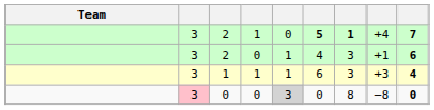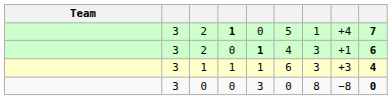row 2 | column 4: normal -> bold
row 2 | column 6: bold -> normal
row 2 | column 7: bold -> normal
row 3 | column 5: normal -> bold
row 5 | column 2: pink background -> no background
row 5 | column 5: lightgrey background -> no background
